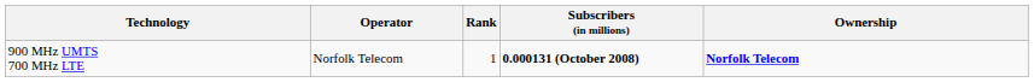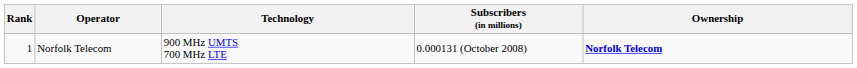columns swapped: Rank <-> Technology
row 2 | Subscribers (in millions): bold -> normal
